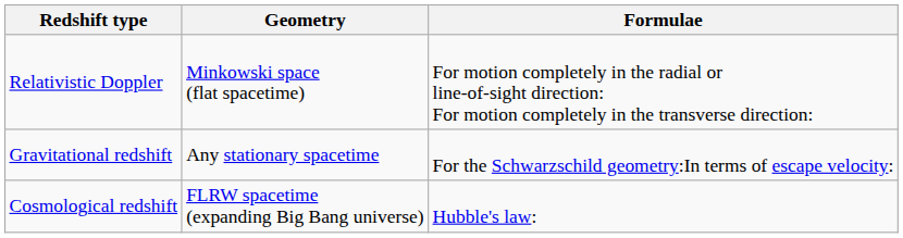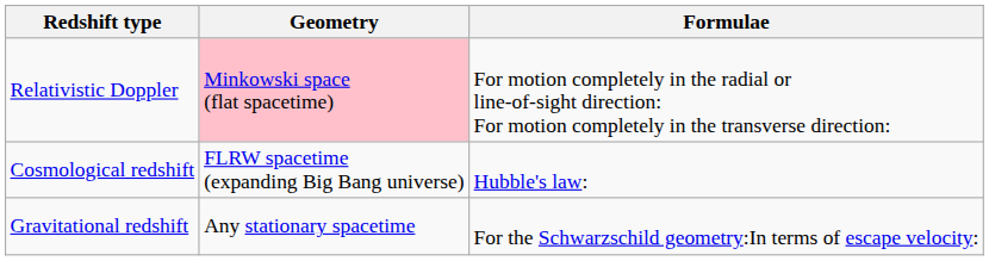Relativistic Doppler | Geometry: no background -> pink background
rows swapped: Cosmological redshift <-> Gravitational redshift
